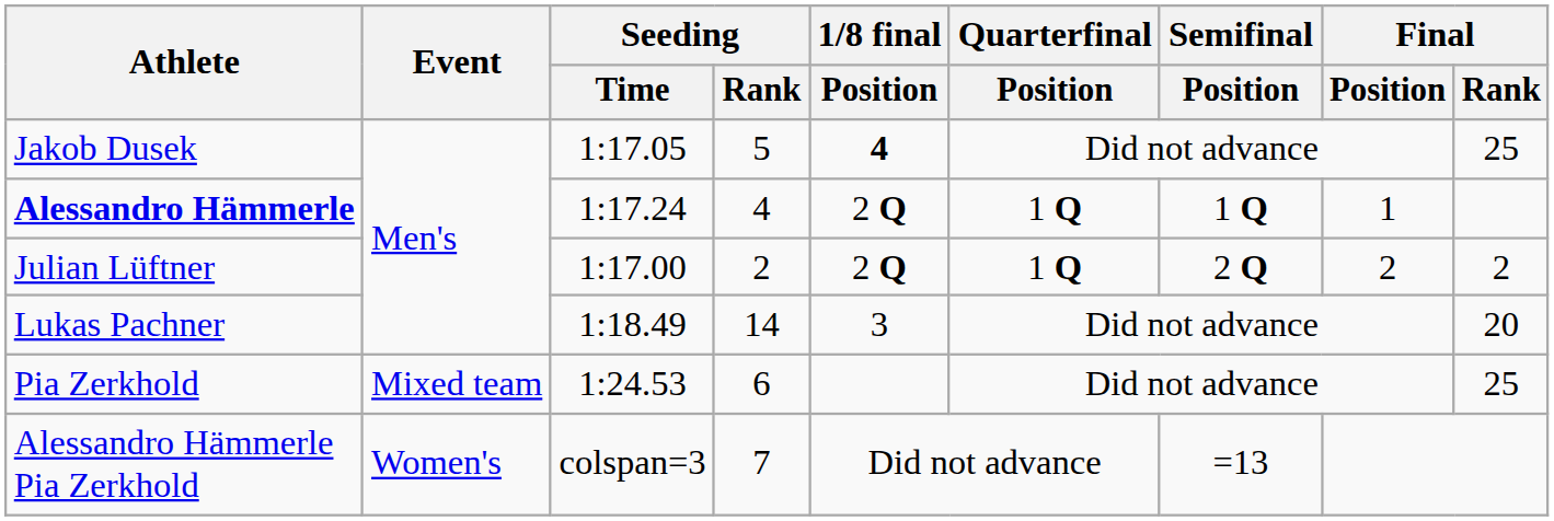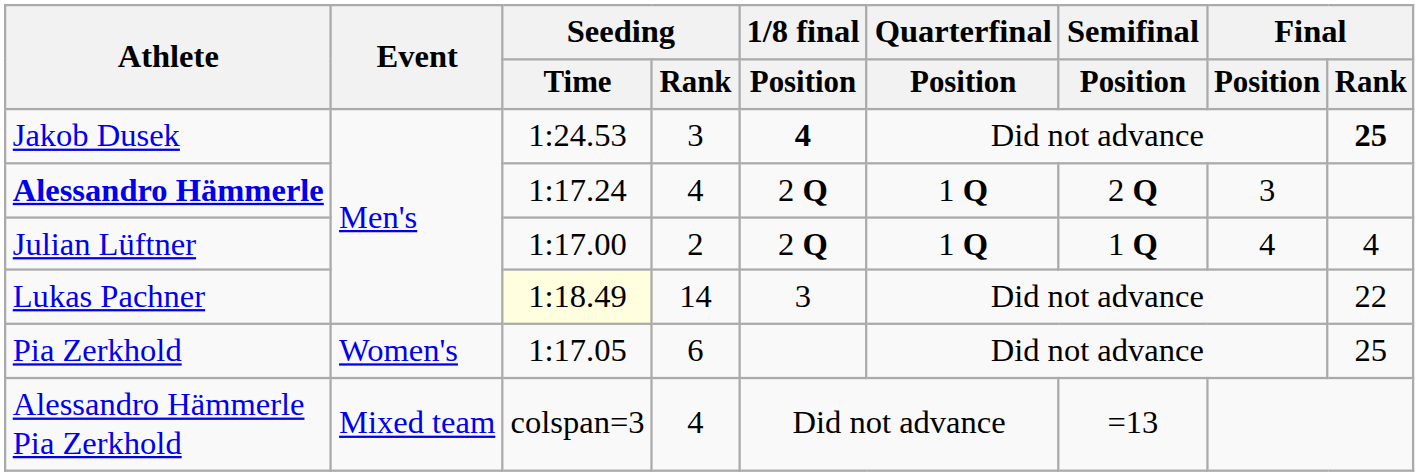Jakob Dusek | Seeding / Time: 1:17.05 -> 1:24.53
Jakob Dusek | Seeding / Rank: 5 -> 3
Jakob Dusek | Final / Rank: normal -> bold
Alessandro Hämmerle | Semifinal / Position: 1 Q -> 2 Q
Alessandro Hämmerle | Final / Position: 1 -> 3
Julian Lüftner | Semifinal / Position: 2 Q -> 1 Q
Julian Lüftner | Final / Position: 2 -> 4
Julian Lüftner | Final / Rank: 2 -> 4
Lukas Pachner | Seeding / Time: no background -> lightyellow background
Lukas Pachner | Final / Rank: 20 -> 22
Pia Zerkhold | Event: Mixed team -> Women's
Pia Zerkhold | Seeding / Time: 1:24.53 -> 1:17.05
Alessandro Hämmerle Pia Zerkhold | Event: Women's -> Mixed team
Alessandro Hämmerle Pia Zerkhold | Seeding / Rank: 7 -> 4
